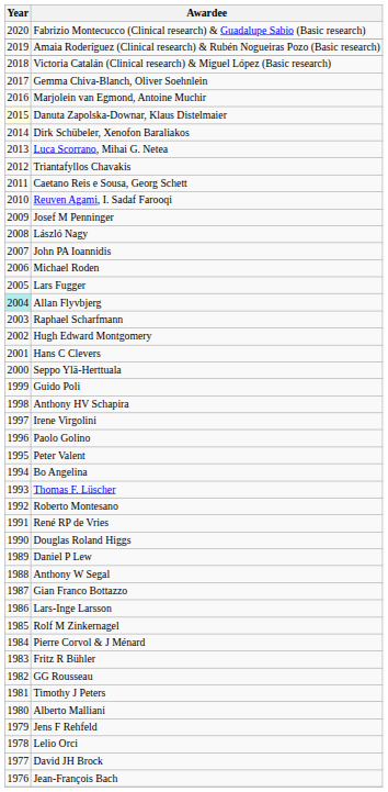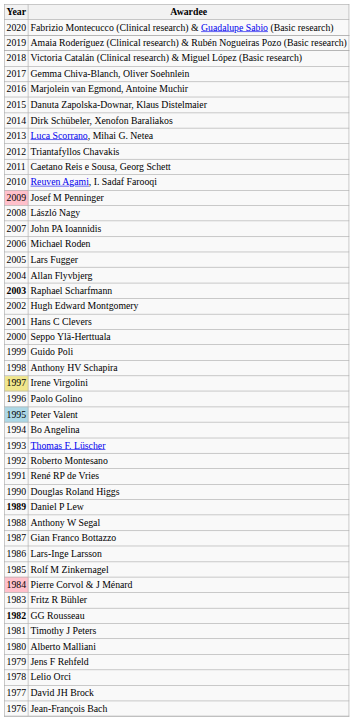Danuta Zapolska-Downar, Klaus Distelmaier | Year: lightyellow background -> no background
Josef M Penninger | Year: no background -> pink background
Allan Flyvbjerg | Year: paleturquoise background -> no background
Raphael Scharfmann | Year: normal -> bold
Irene Virgolini | Year: no background -> khaki background
Peter Valent | Year: no background -> lightblue background
Daniel P Lew | Year: normal -> bold
Pierre Corvol & J Ménard | Year: no background -> pink background
GG Rousseau | Year: normal -> bold
